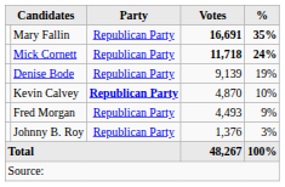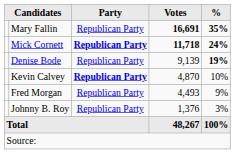Mick Cornett | Party: normal -> bold
Denise Bode | %: normal -> bold
